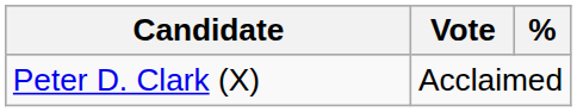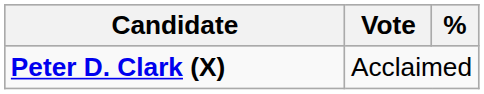Peter D. Clark (X) | Candidate: normal -> bold
